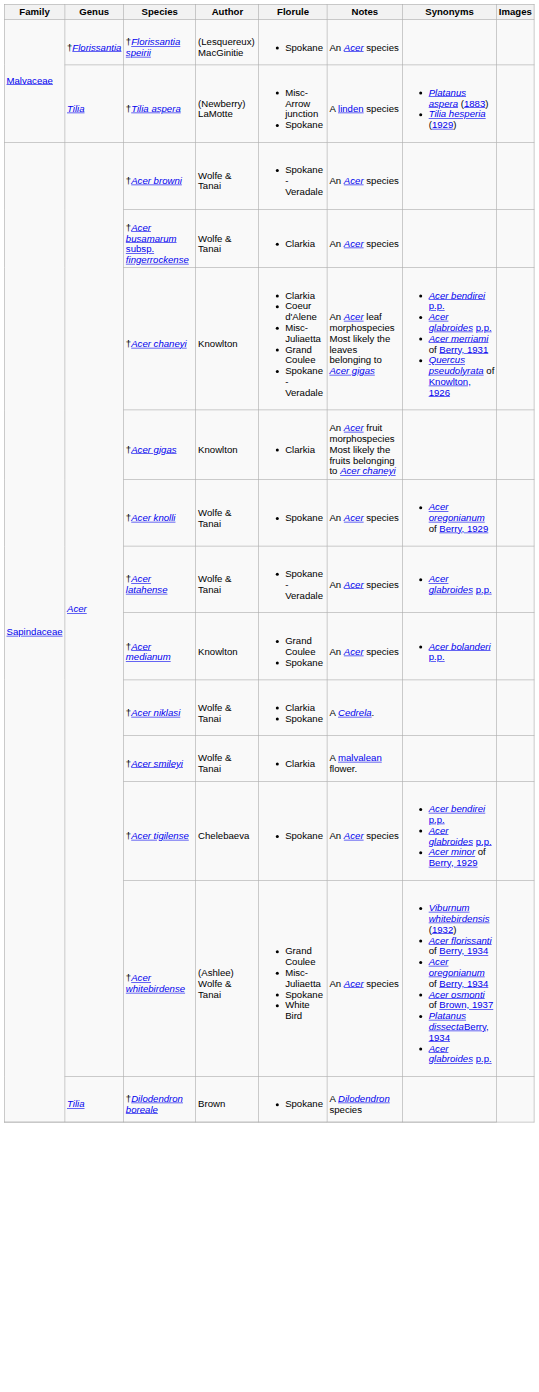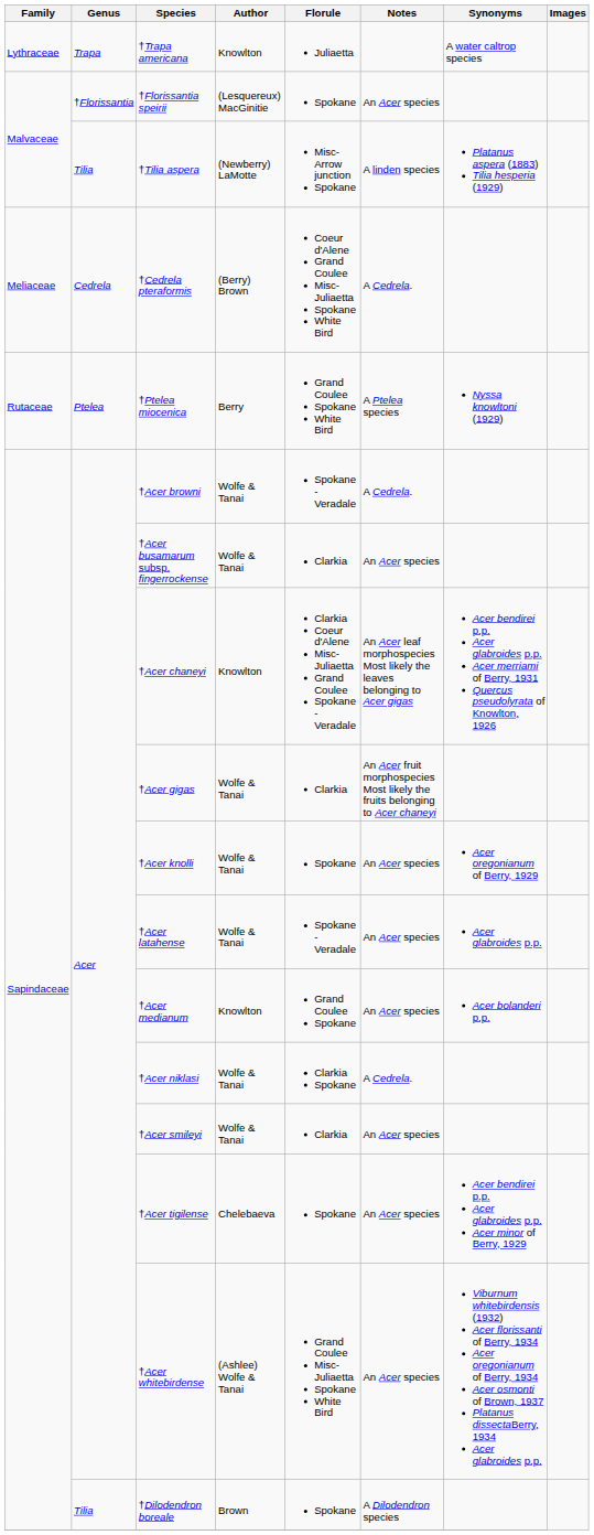+ row: Lythraceae | Trapa | †Trapa americana | Knowlton | Juliaetta | A water caltrop species
+ row: Meliaceae | Cedrela | †Cedrela pteraformis | (Berry) Brown | Coeur d'Alene Grand Coulee Misc-Juliaetta Spokane White Bird | A Cedrela.
+ row: Rutaceae | Ptelea | †Ptelea miocenica | Berry | Grand Coulee Spokane White Bird | A Ptelea species | Nyssa knowltoni (1929)
†Acer browni | Notes: An Acer species -> A Cedrela.
†Acer gigas | Author: Knowlton -> Wolfe & Tanai
†Acer smileyi | Notes: A malvalean flower. -> An Acer species
